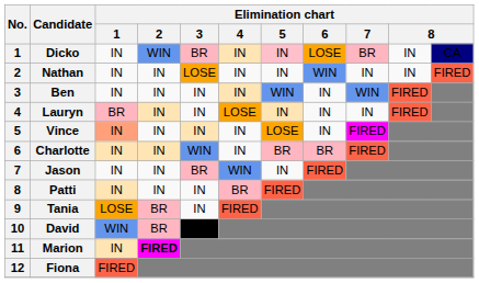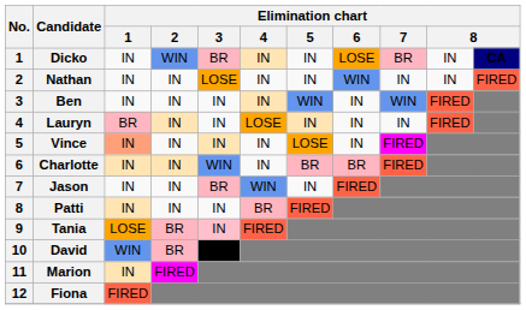Dicko | Elimination chart / 5: pink background -> no background
Dicko | column 11: normal -> bold
Tania | Elimination chart / 3: no background -> pink background
Marion | Elimination chart / 2: bold -> normal
